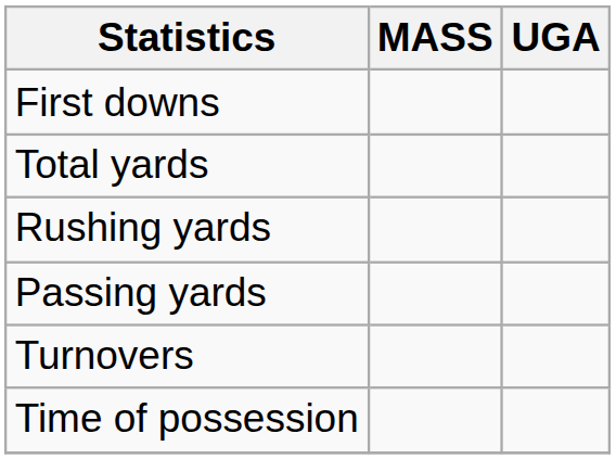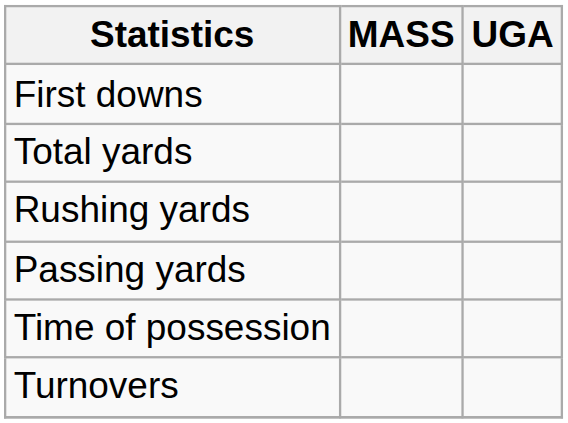rows swapped: Turnovers <-> Time of possession
